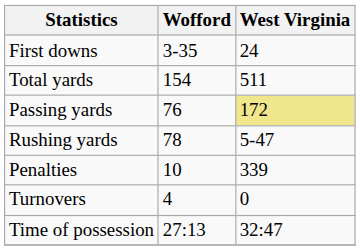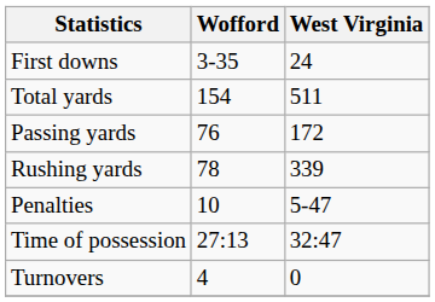Passing yards | West Virginia: khaki background -> no background
Rushing yards | West Virginia: 5-47 -> 339
Penalties | West Virginia: 339 -> 5-47
rows swapped: Turnovers <-> Time of possession
